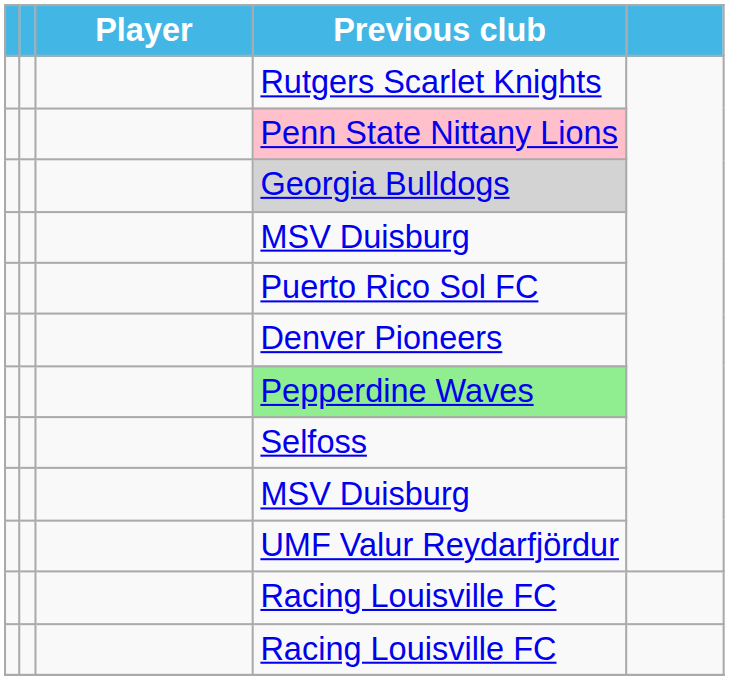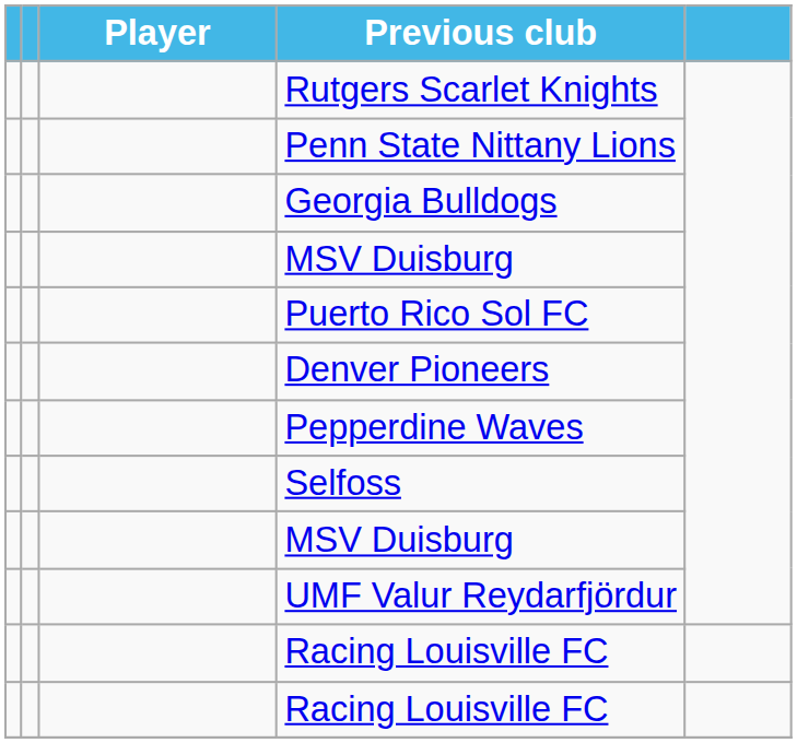Penn State Nittany Lions | Previous club: pink background -> no background
Georgia Bulldogs | Previous club: lightgrey background -> no background
Pepperdine Waves | Previous club: lightgreen background -> no background
